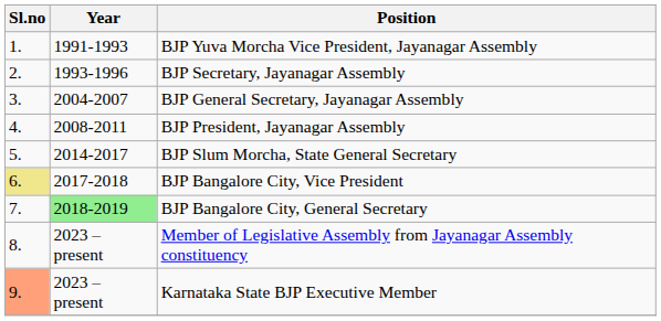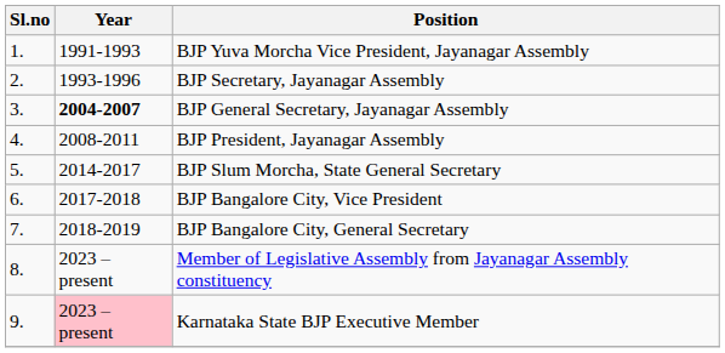BJP General Secretary, Jayanagar Assembly | Year: normal -> bold
BJP Bangalore City, Vice President | Sl.no: khaki background -> no background
BJP Bangalore City, General Secretary | Year: lightgreen background -> no background
Karnataka State BJP Executive Member | Sl.no: lightsalmon background -> no background
Karnataka State BJP Executive Member | Year: no background -> pink background
